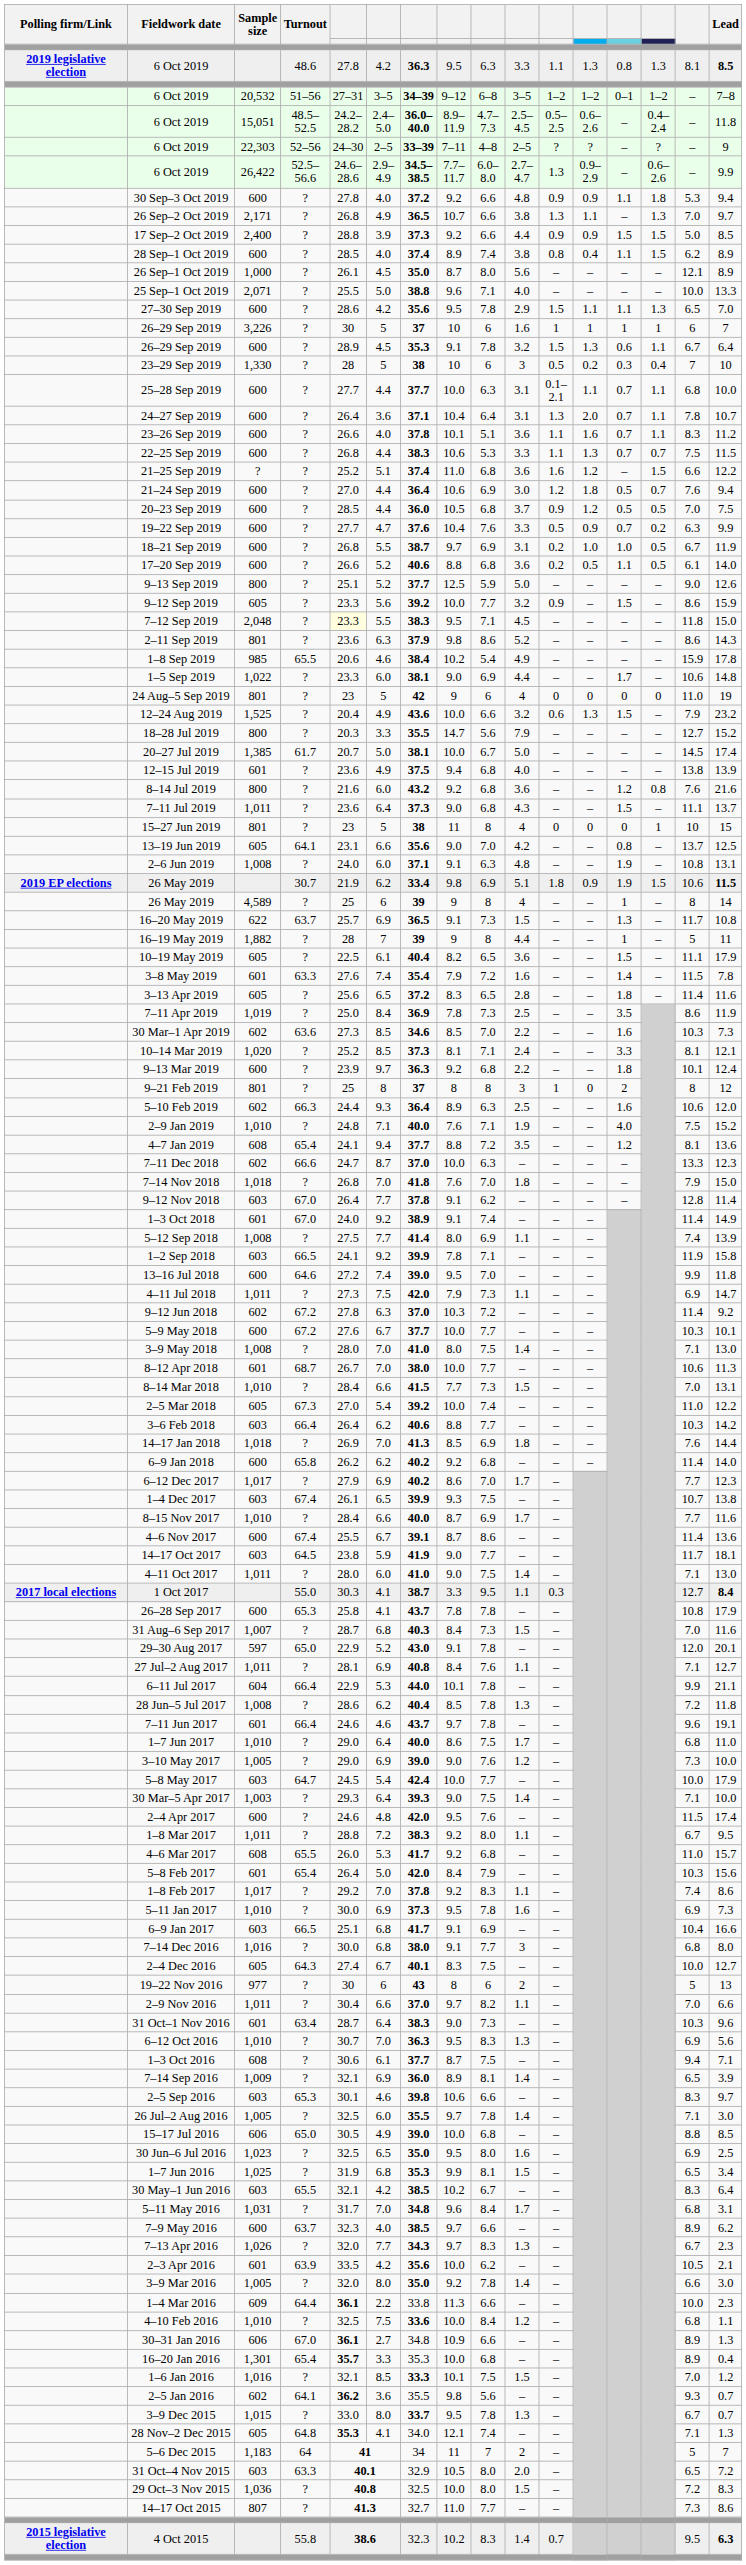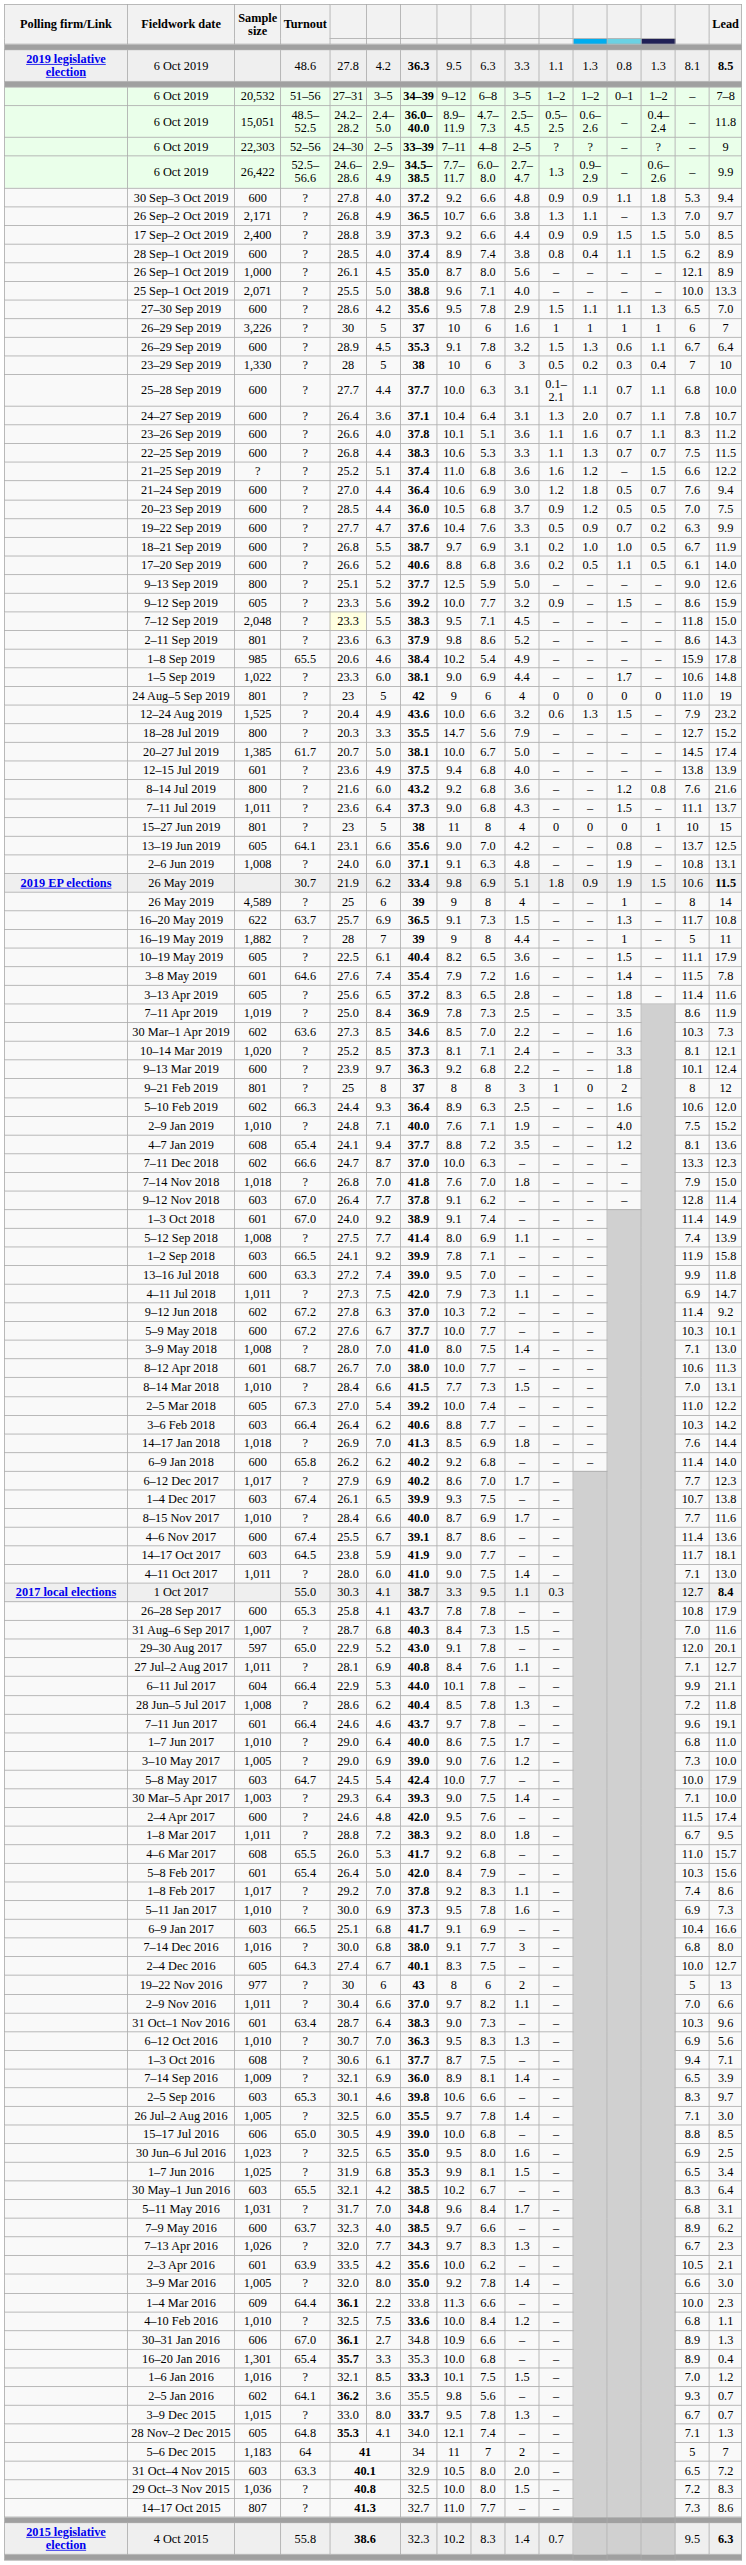3–8 May 2019 | Turnout: 63.3 -> 64.6
13–16 Jul 2018 | Turnout: 64.6 -> 63.3
1–8 Mar 2017 | column 10: 1.1 -> 1.8
